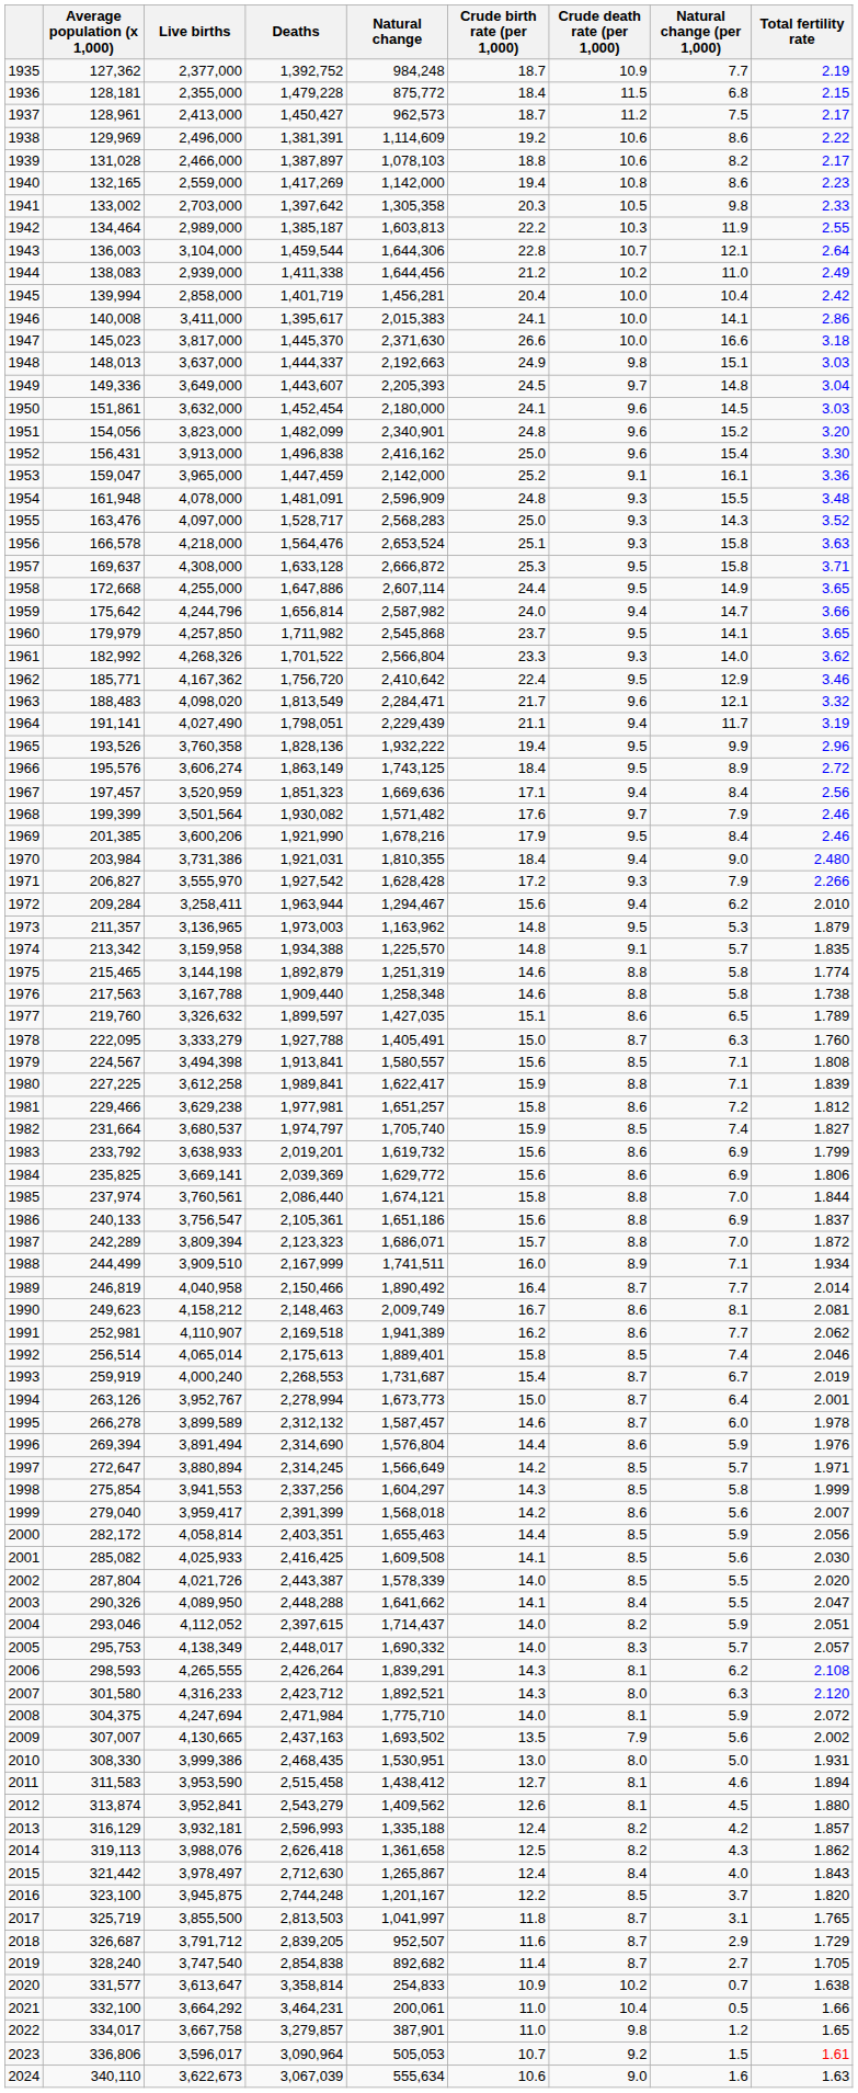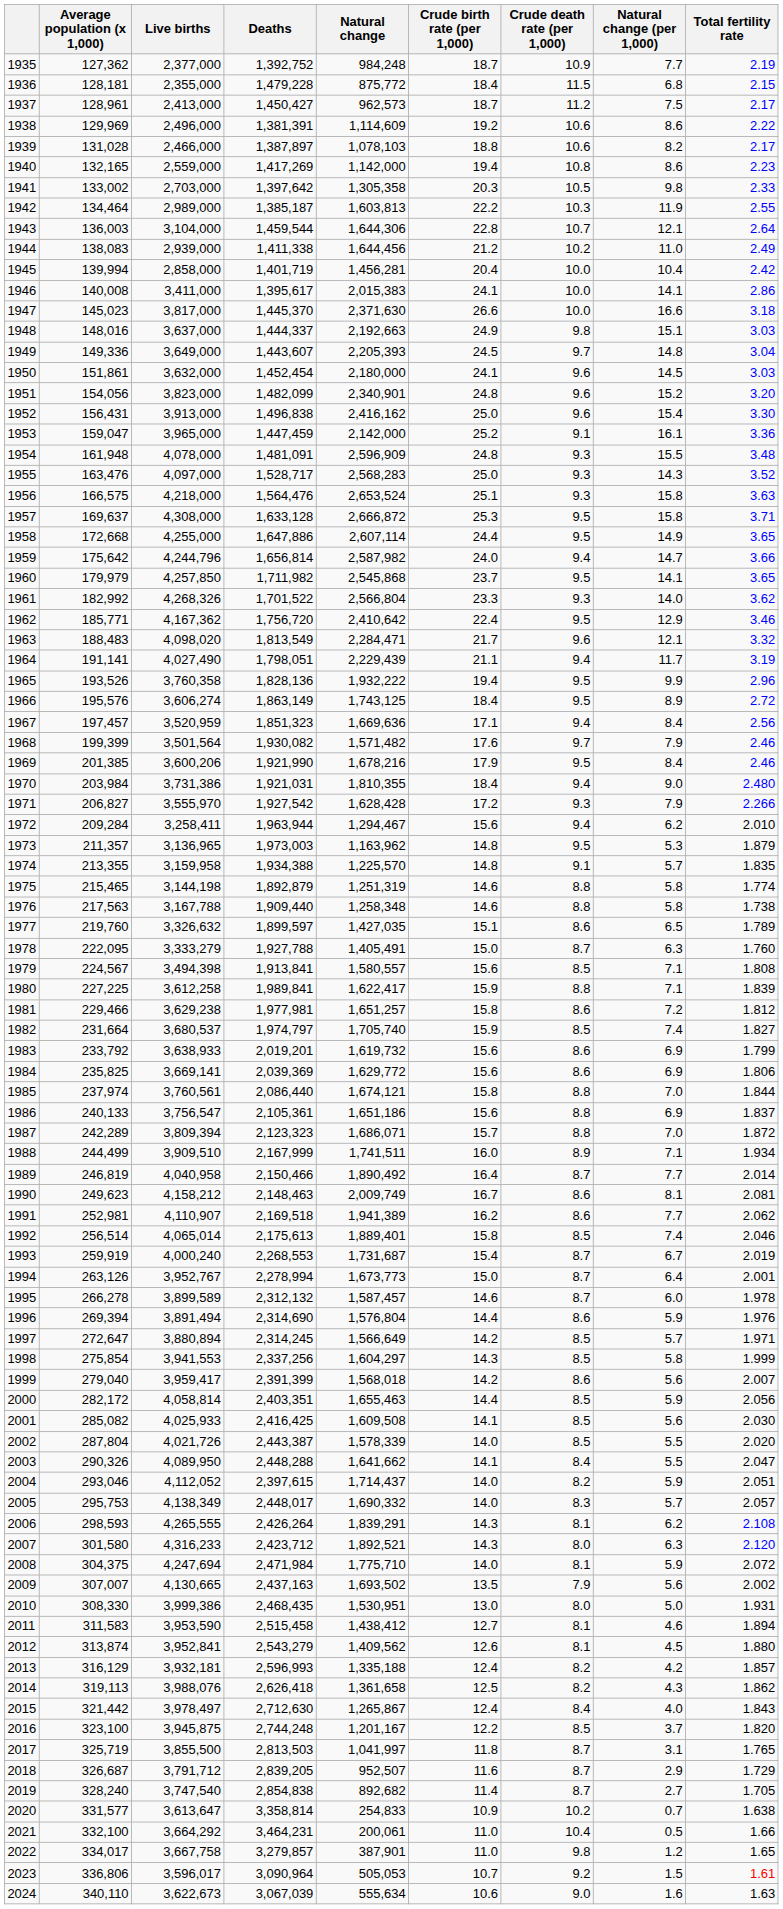1948 | Average population (x 1,000): 148,013 -> 148,016
1956 | Average population (x 1,000): 166,578 -> 166,575
1974 | Average population (x 1,000): 213,342 -> 213,355
